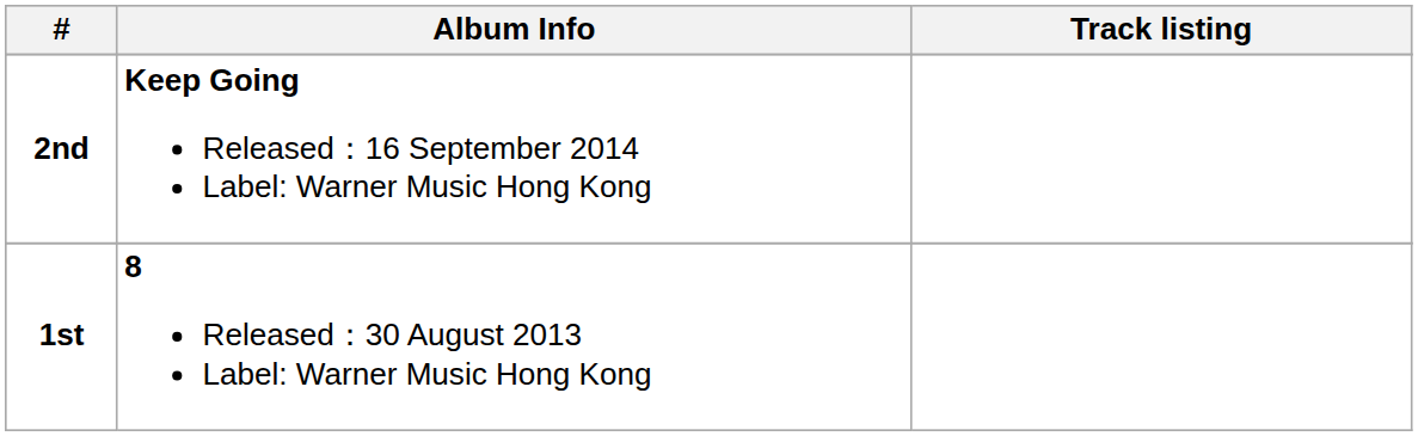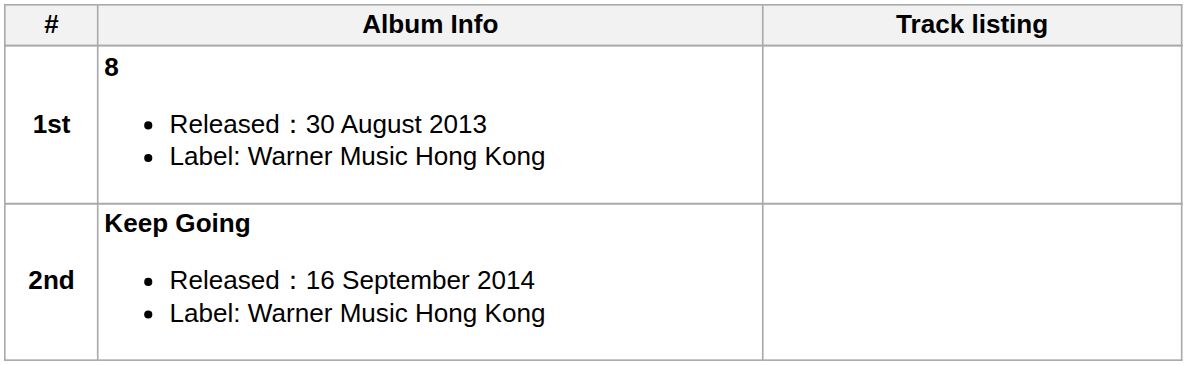rows swapped: 1st <-> 2nd
